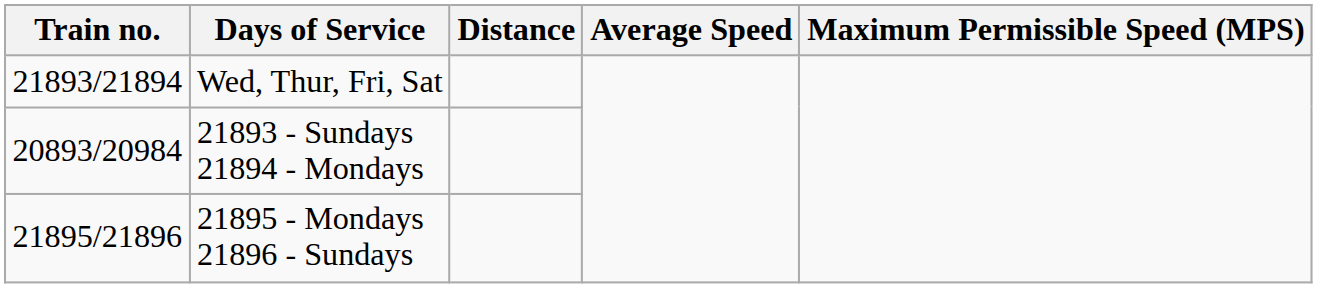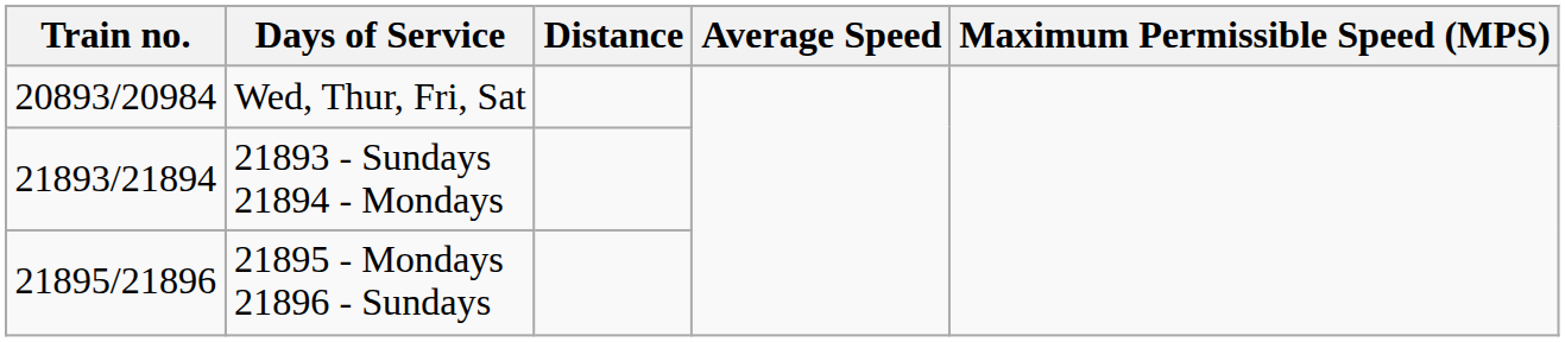Wed, Thur, Fri, Sat | Train no.: 21893/21894 -> 20893/20984
21893 - Sundays 21894 - Mondays | Train no.: 20893/20984 -> 21893/21894
